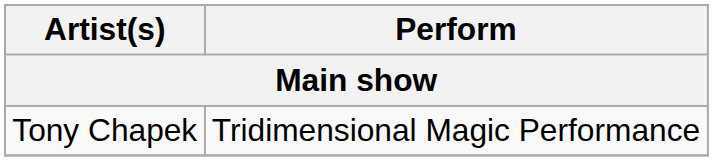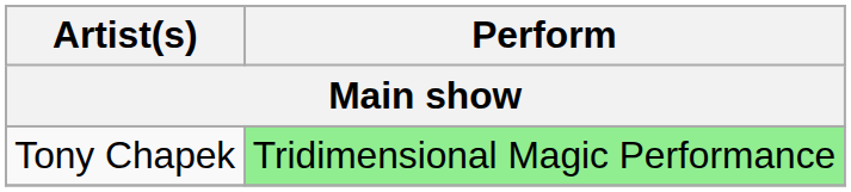Tony Chapek | Perform: no background -> lightgreen background
